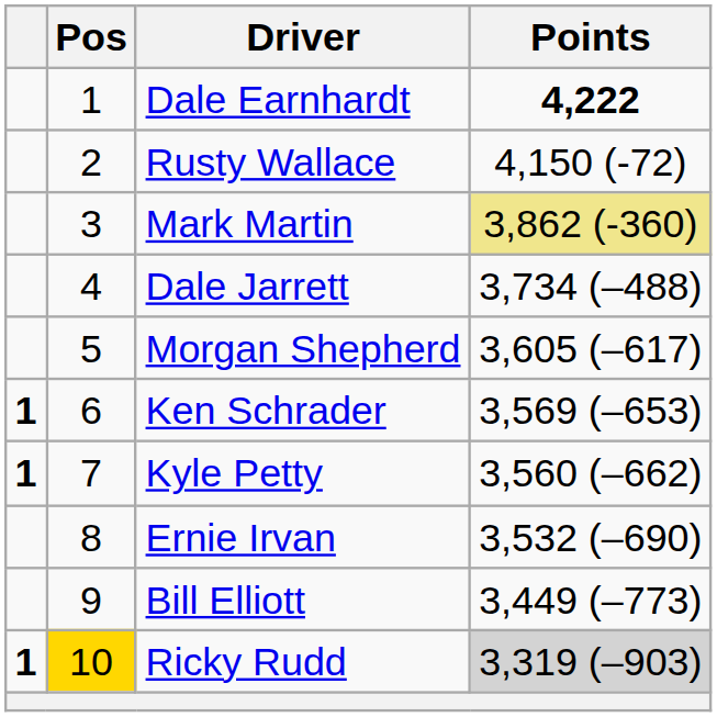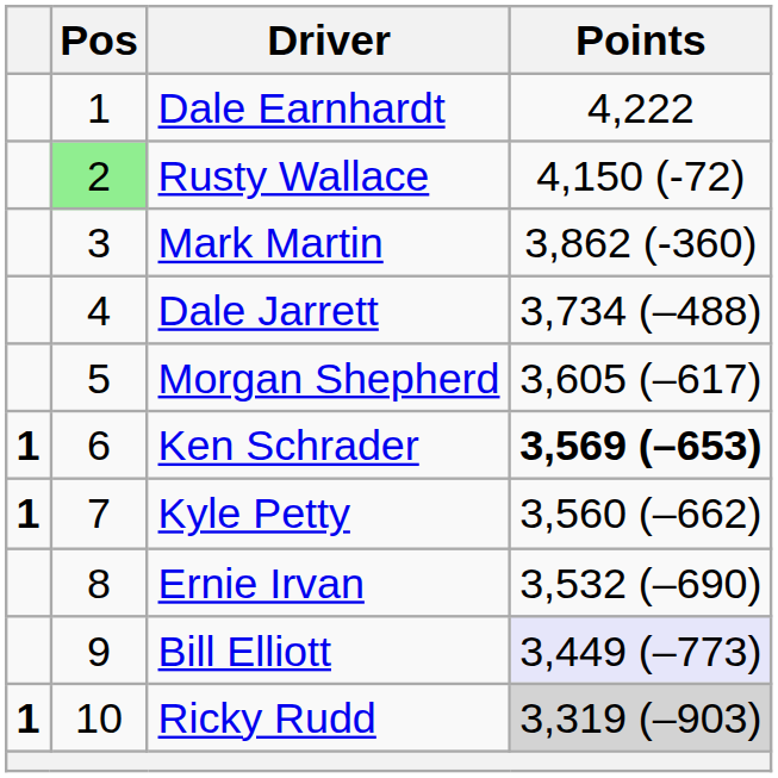Dale Earnhardt | Points: bold -> normal
Rusty Wallace | Pos: no background -> lightgreen background
Mark Martin | Points: khaki background -> no background
Ken Schrader | Points: normal -> bold
Bill Elliott | Points: no background -> lavender background
Ricky Rudd | Pos: gold background -> no background
